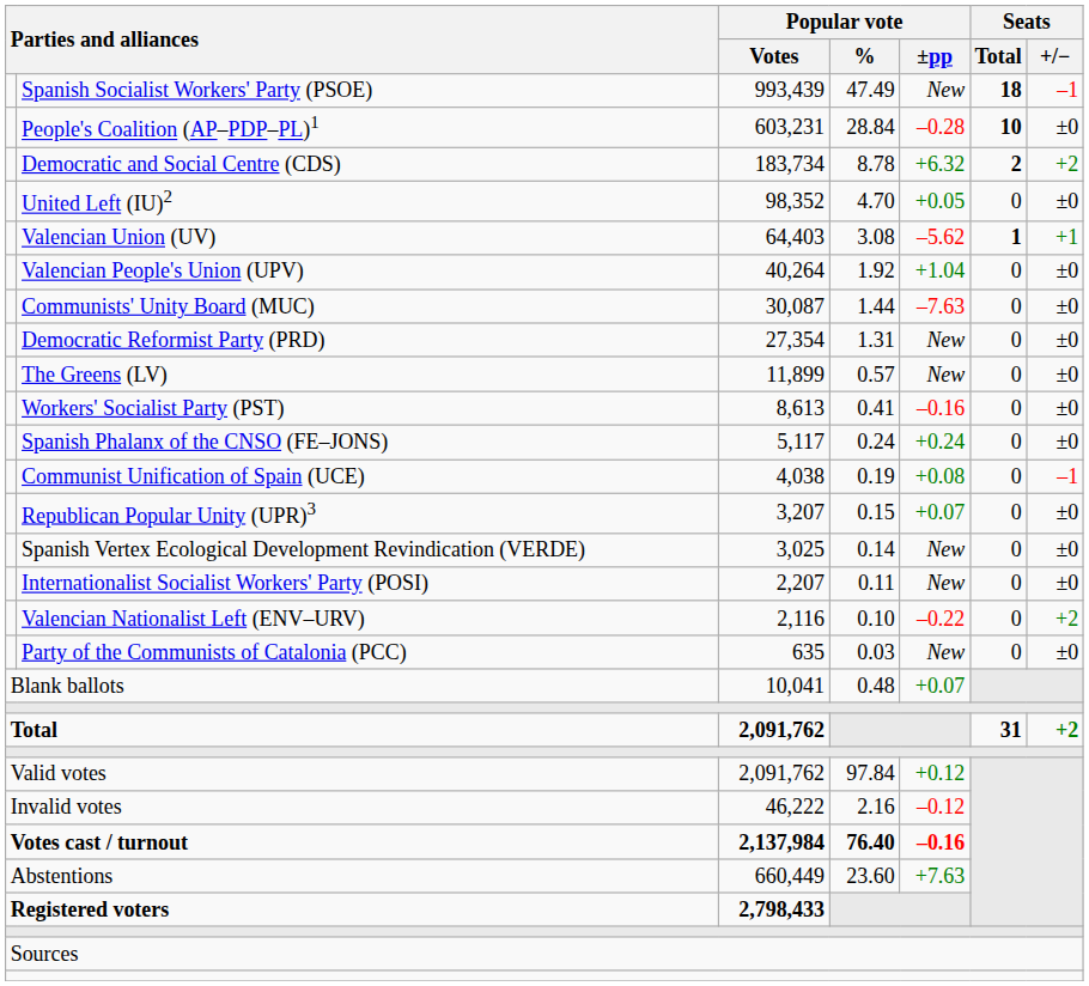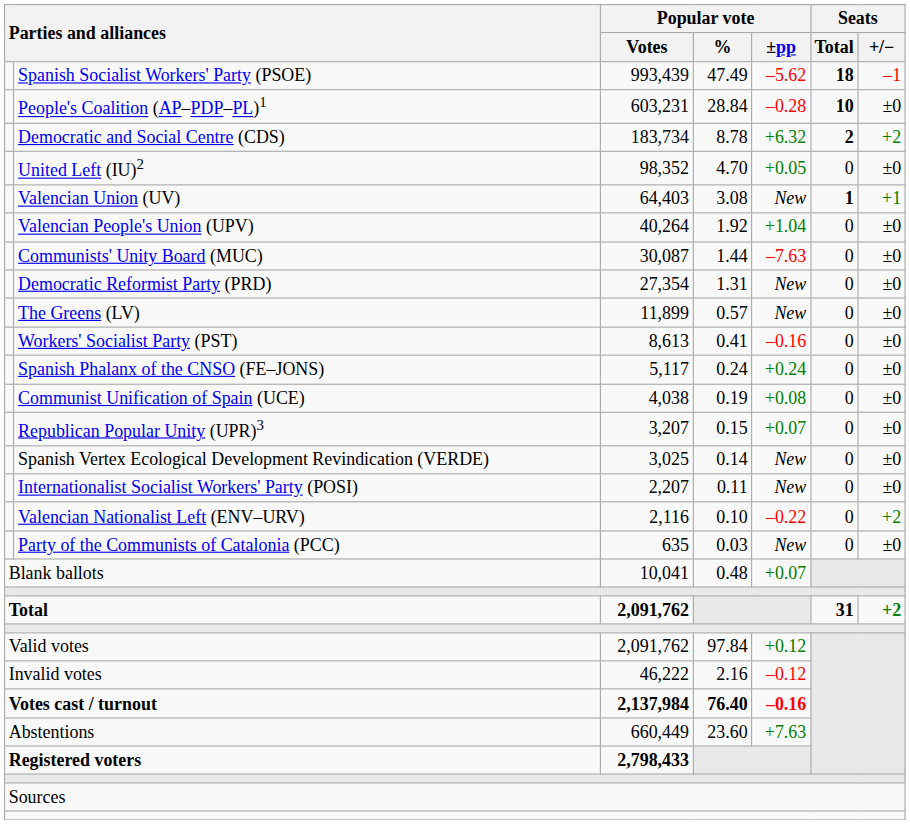Spanish Socialist Workers' Party (PSOE) | Popular vote / ±pp: New -> –5.62
Valencian Union (UV) | Popular vote / ±pp: –5.62 -> New
Communist Unification of Spain (UCE) | Seats / +/−: –1 -> ±0
